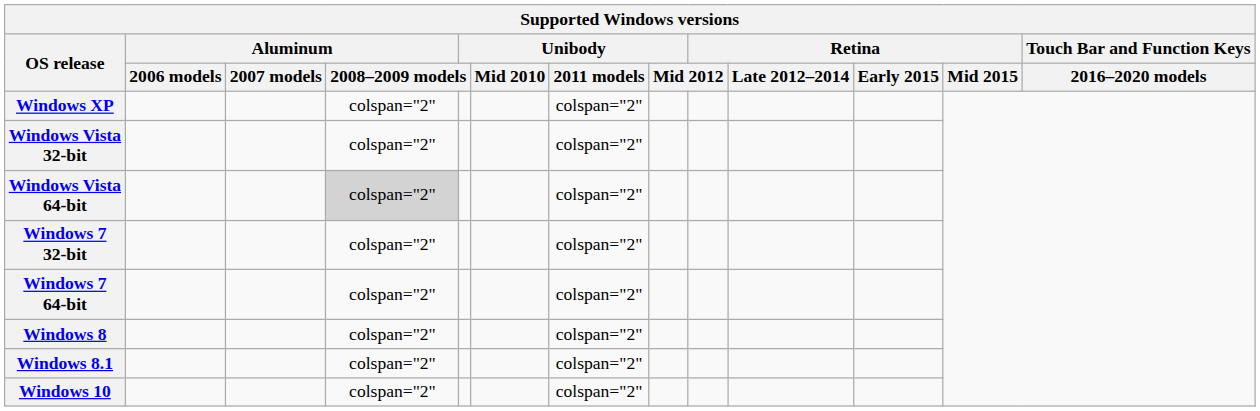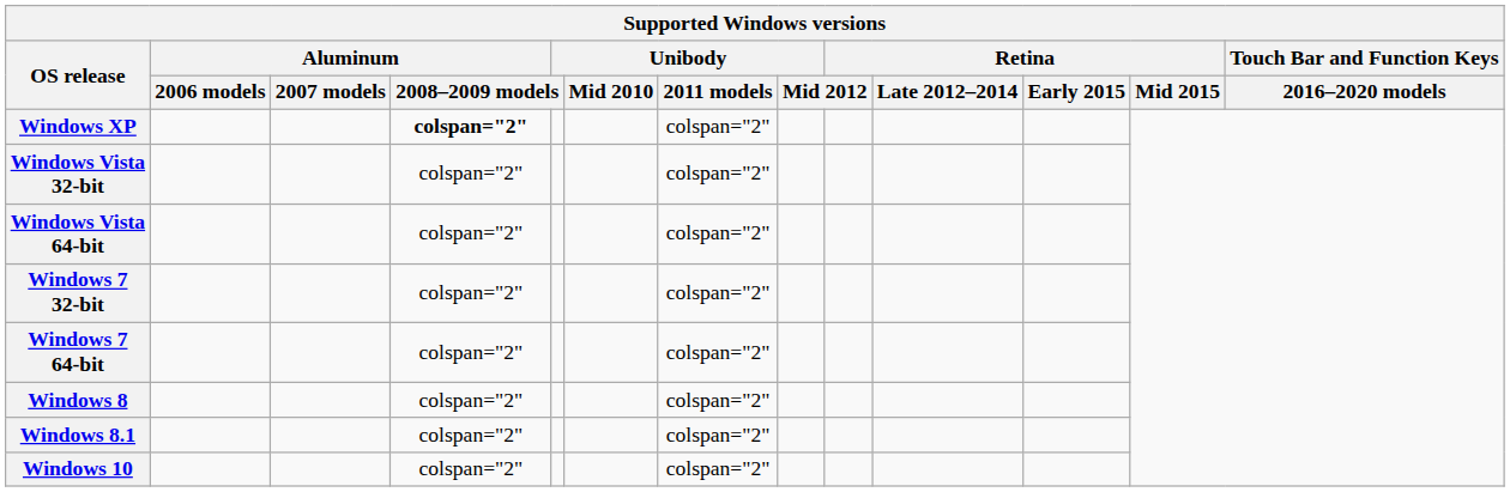Windows XP | Aluminum / 2008–2009 models: normal -> bold
Windows Vista 64-bit | Aluminum / 2008–2009 models: lightgrey background -> no background
